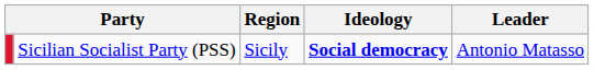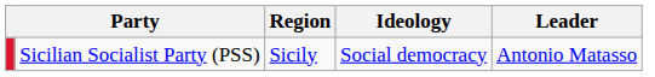Sicilian Socialist Party (PSS) | Ideology: bold -> normal
